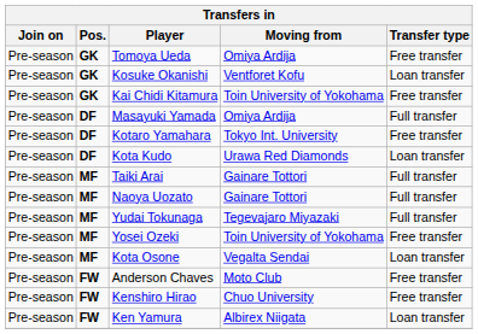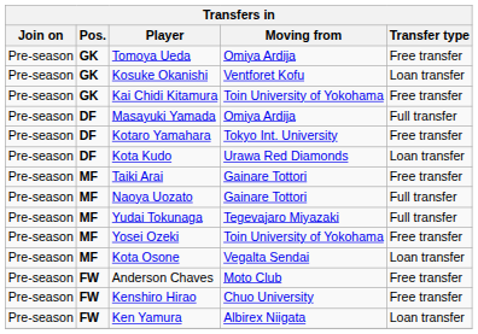Taiki Arai | Transfer type: Full transfer -> Free transfer
